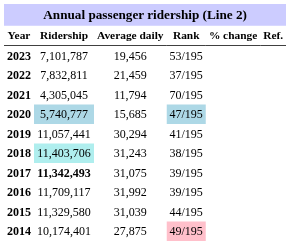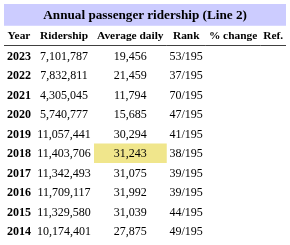2020 | Ridership: lightblue background -> no background
2020 | Rank: lightblue background -> no background
2018 | Ridership: paleturquoise background -> no background
2018 | Average daily: no background -> khaki background
2017 | Ridership: bold -> normal
2014 | Rank: pink background -> no background
